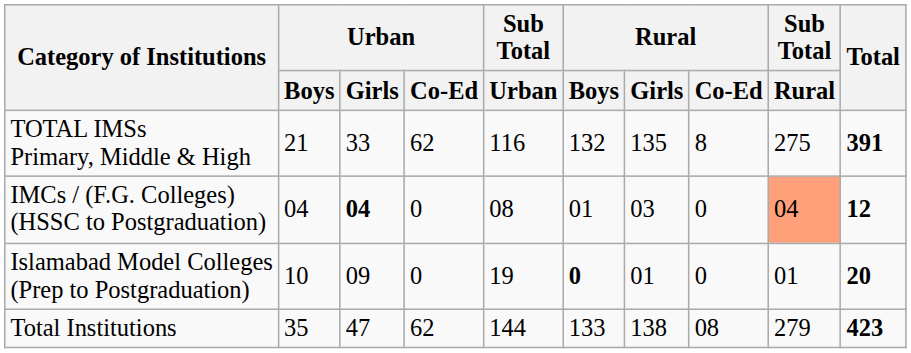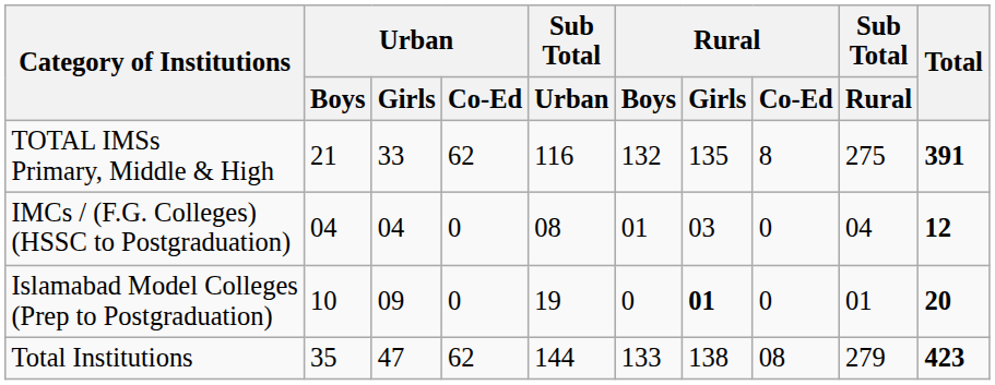IMCs / (F.G. Colleges) (HSSC to Postgraduation) | Urban / Girls: bold -> normal
IMCs / (F.G. Colleges) (HSSC to Postgraduation) | Sub Total / Rural: lightsalmon background -> no background
Islamabad Model Colleges (Prep to Postgraduation) | Rural / Boys: bold -> normal
Islamabad Model Colleges (Prep to Postgraduation) | Rural / Girls: normal -> bold
